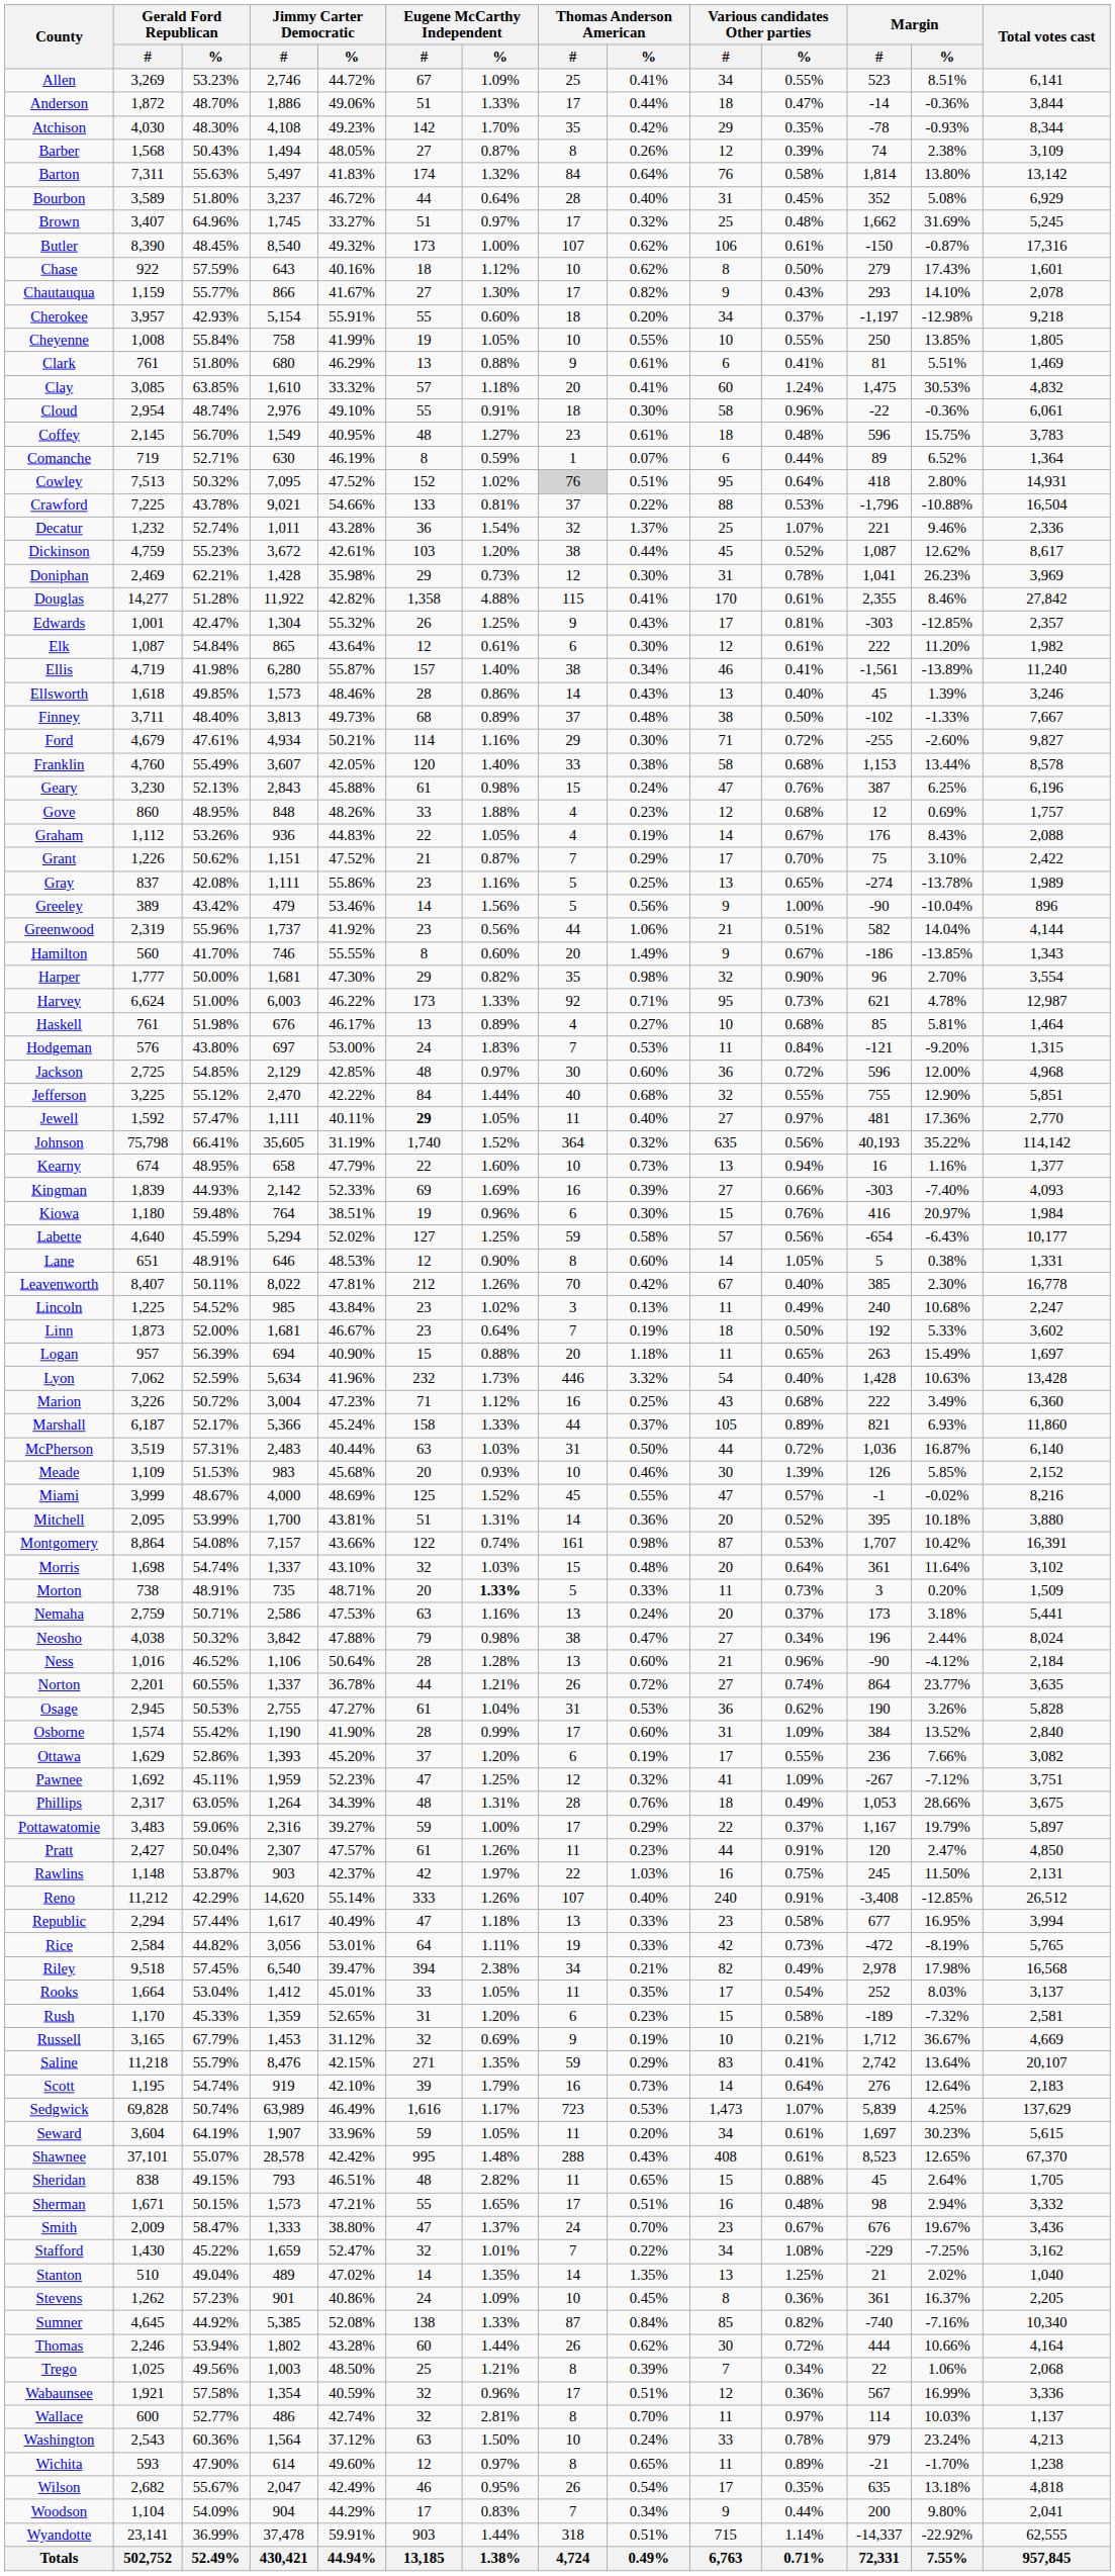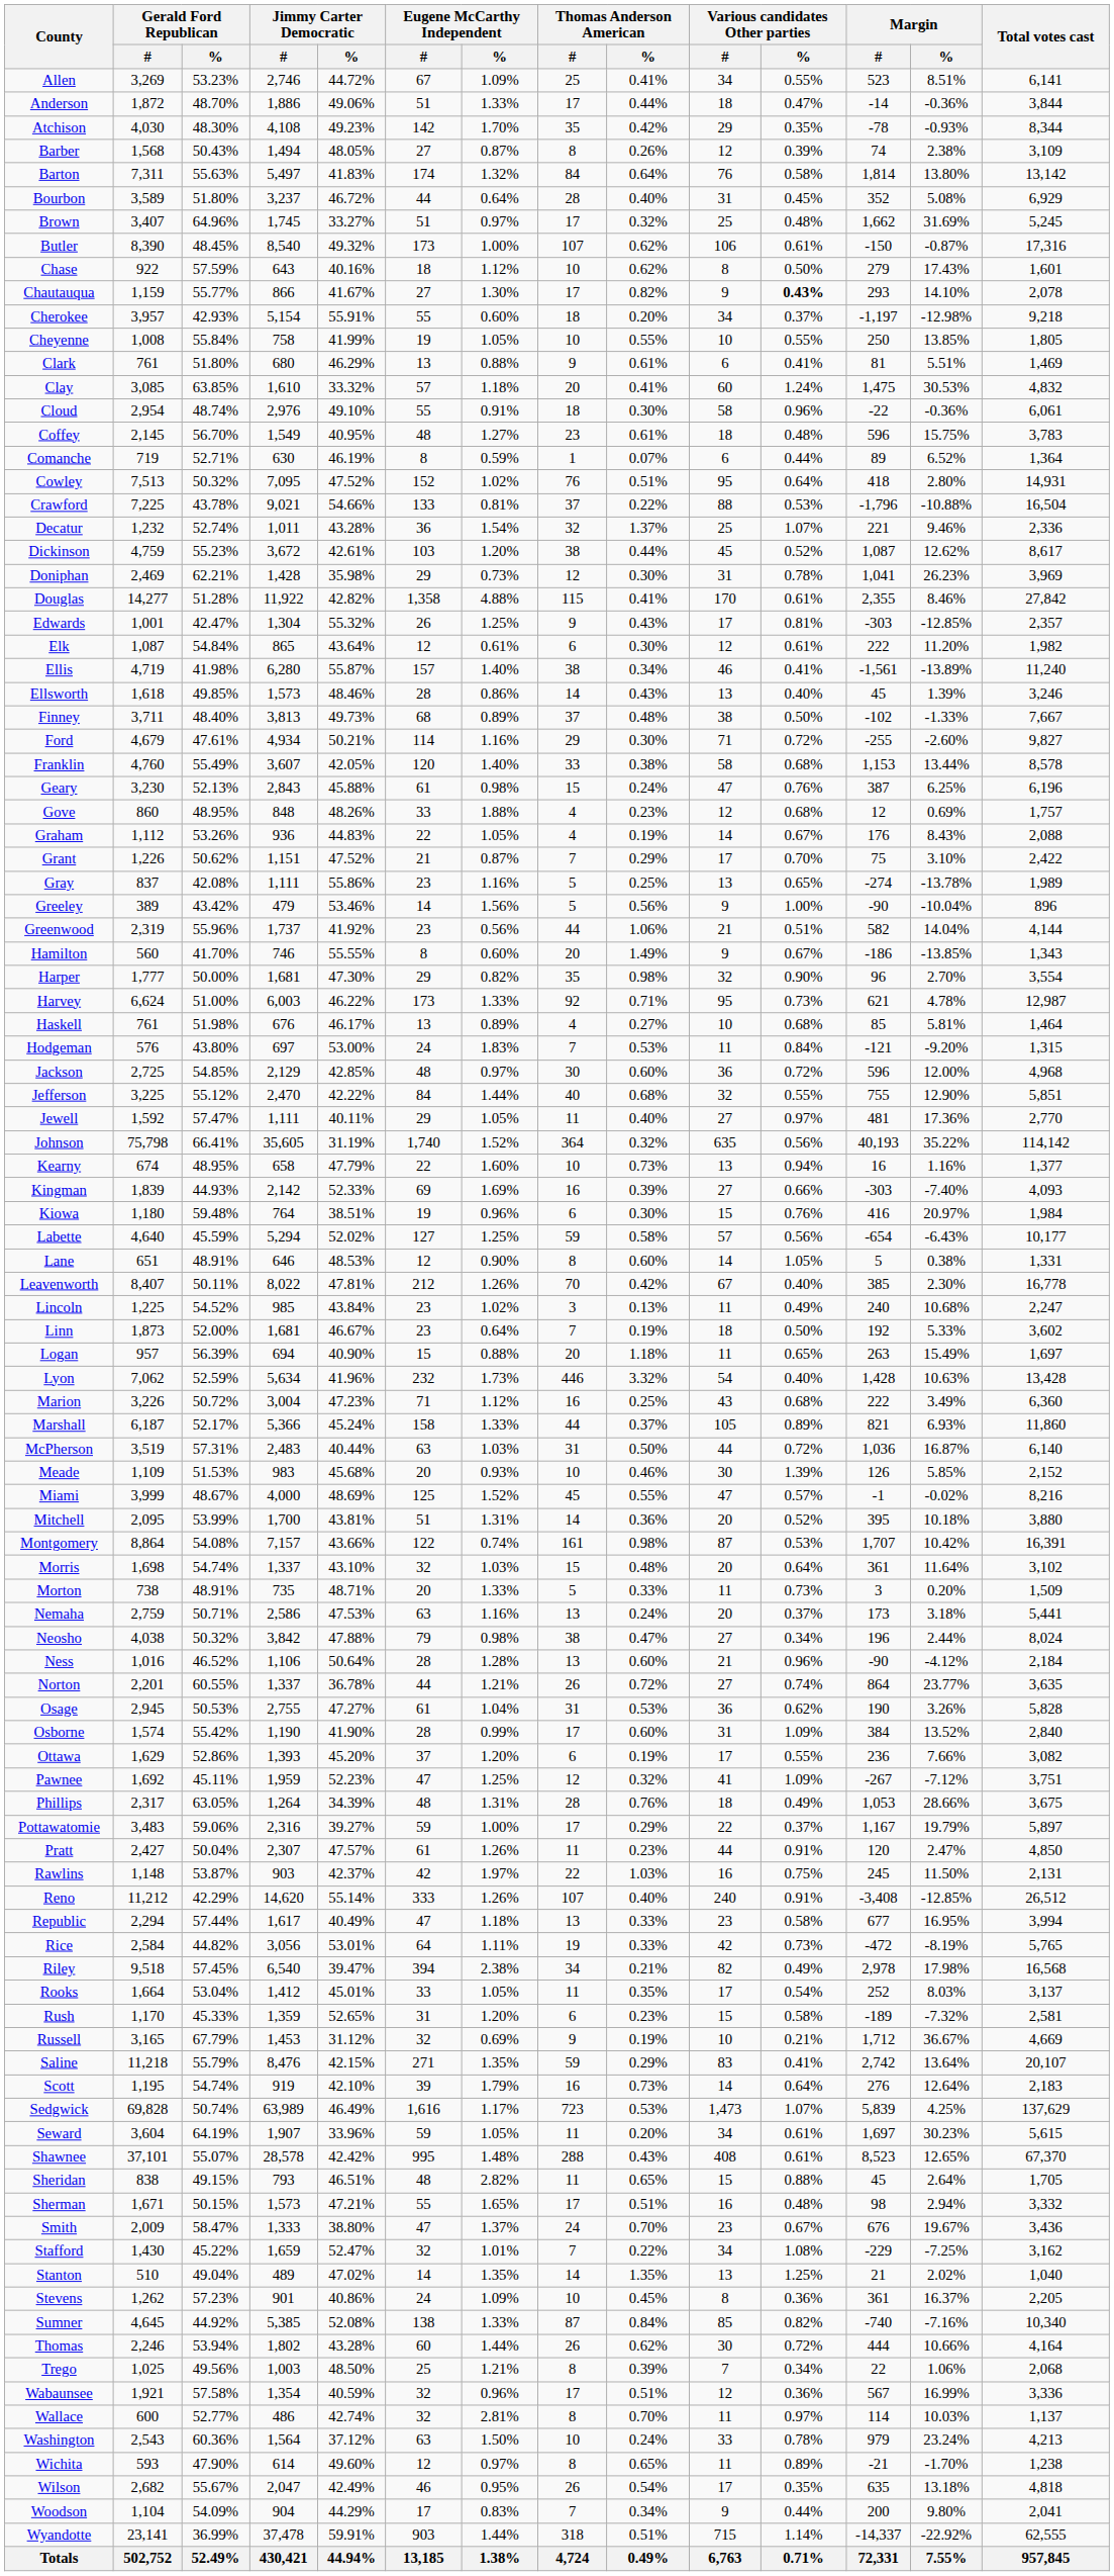Chautauqua | Various candidates Other parties / %: normal -> bold
Cowley | Thomas Anderson American / #: lightgrey background -> no background
Jewell | Eugene McCarthy Independent / #: bold -> normal
Morton | Eugene McCarthy Independent / %: bold -> normal
